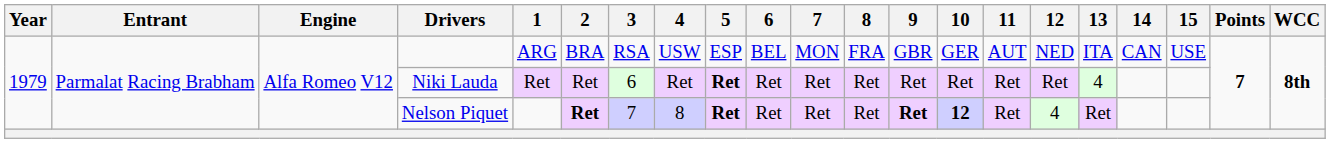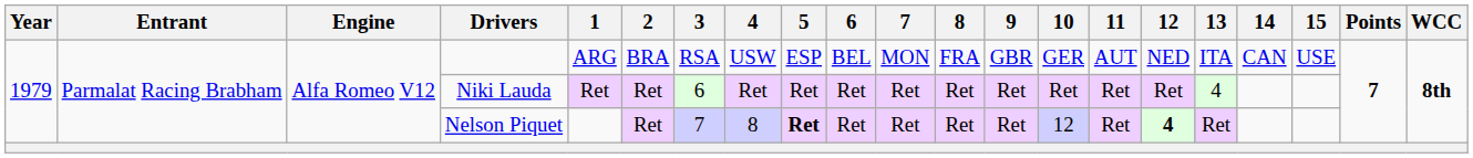Niki Lauda | 5: bold -> normal
Nelson Piquet | 2: bold -> normal
Nelson Piquet | 9: bold -> normal
Nelson Piquet | 10: bold -> normal
Nelson Piquet | 12: normal -> bold
